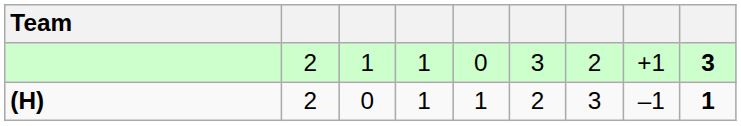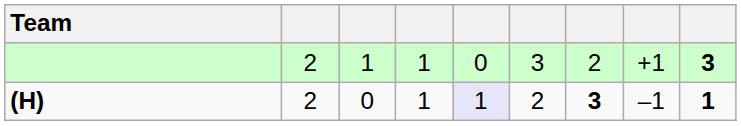(H) | column 5: no background -> lavender background
(H) | column 7: normal -> bold
